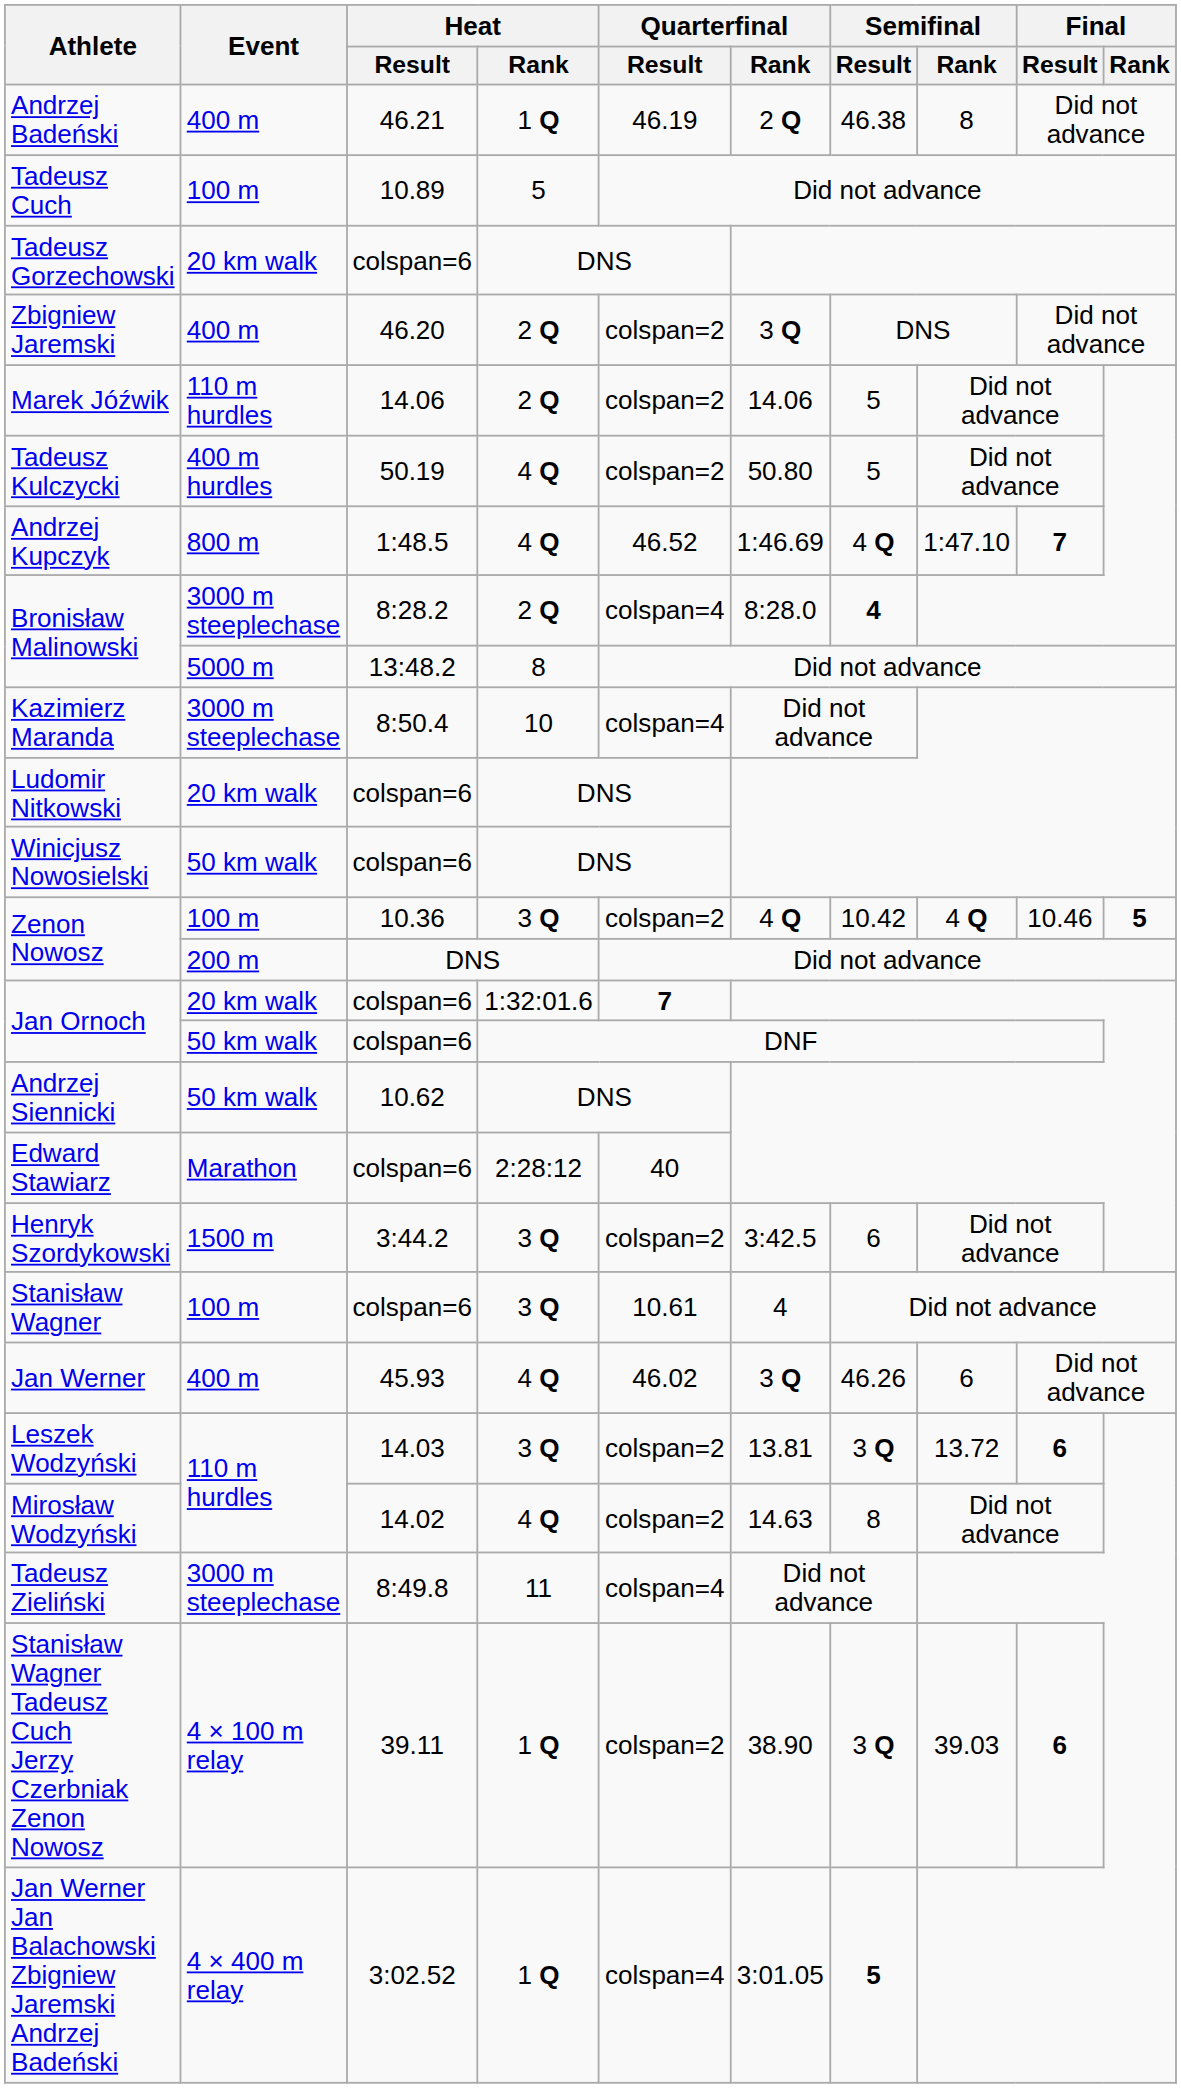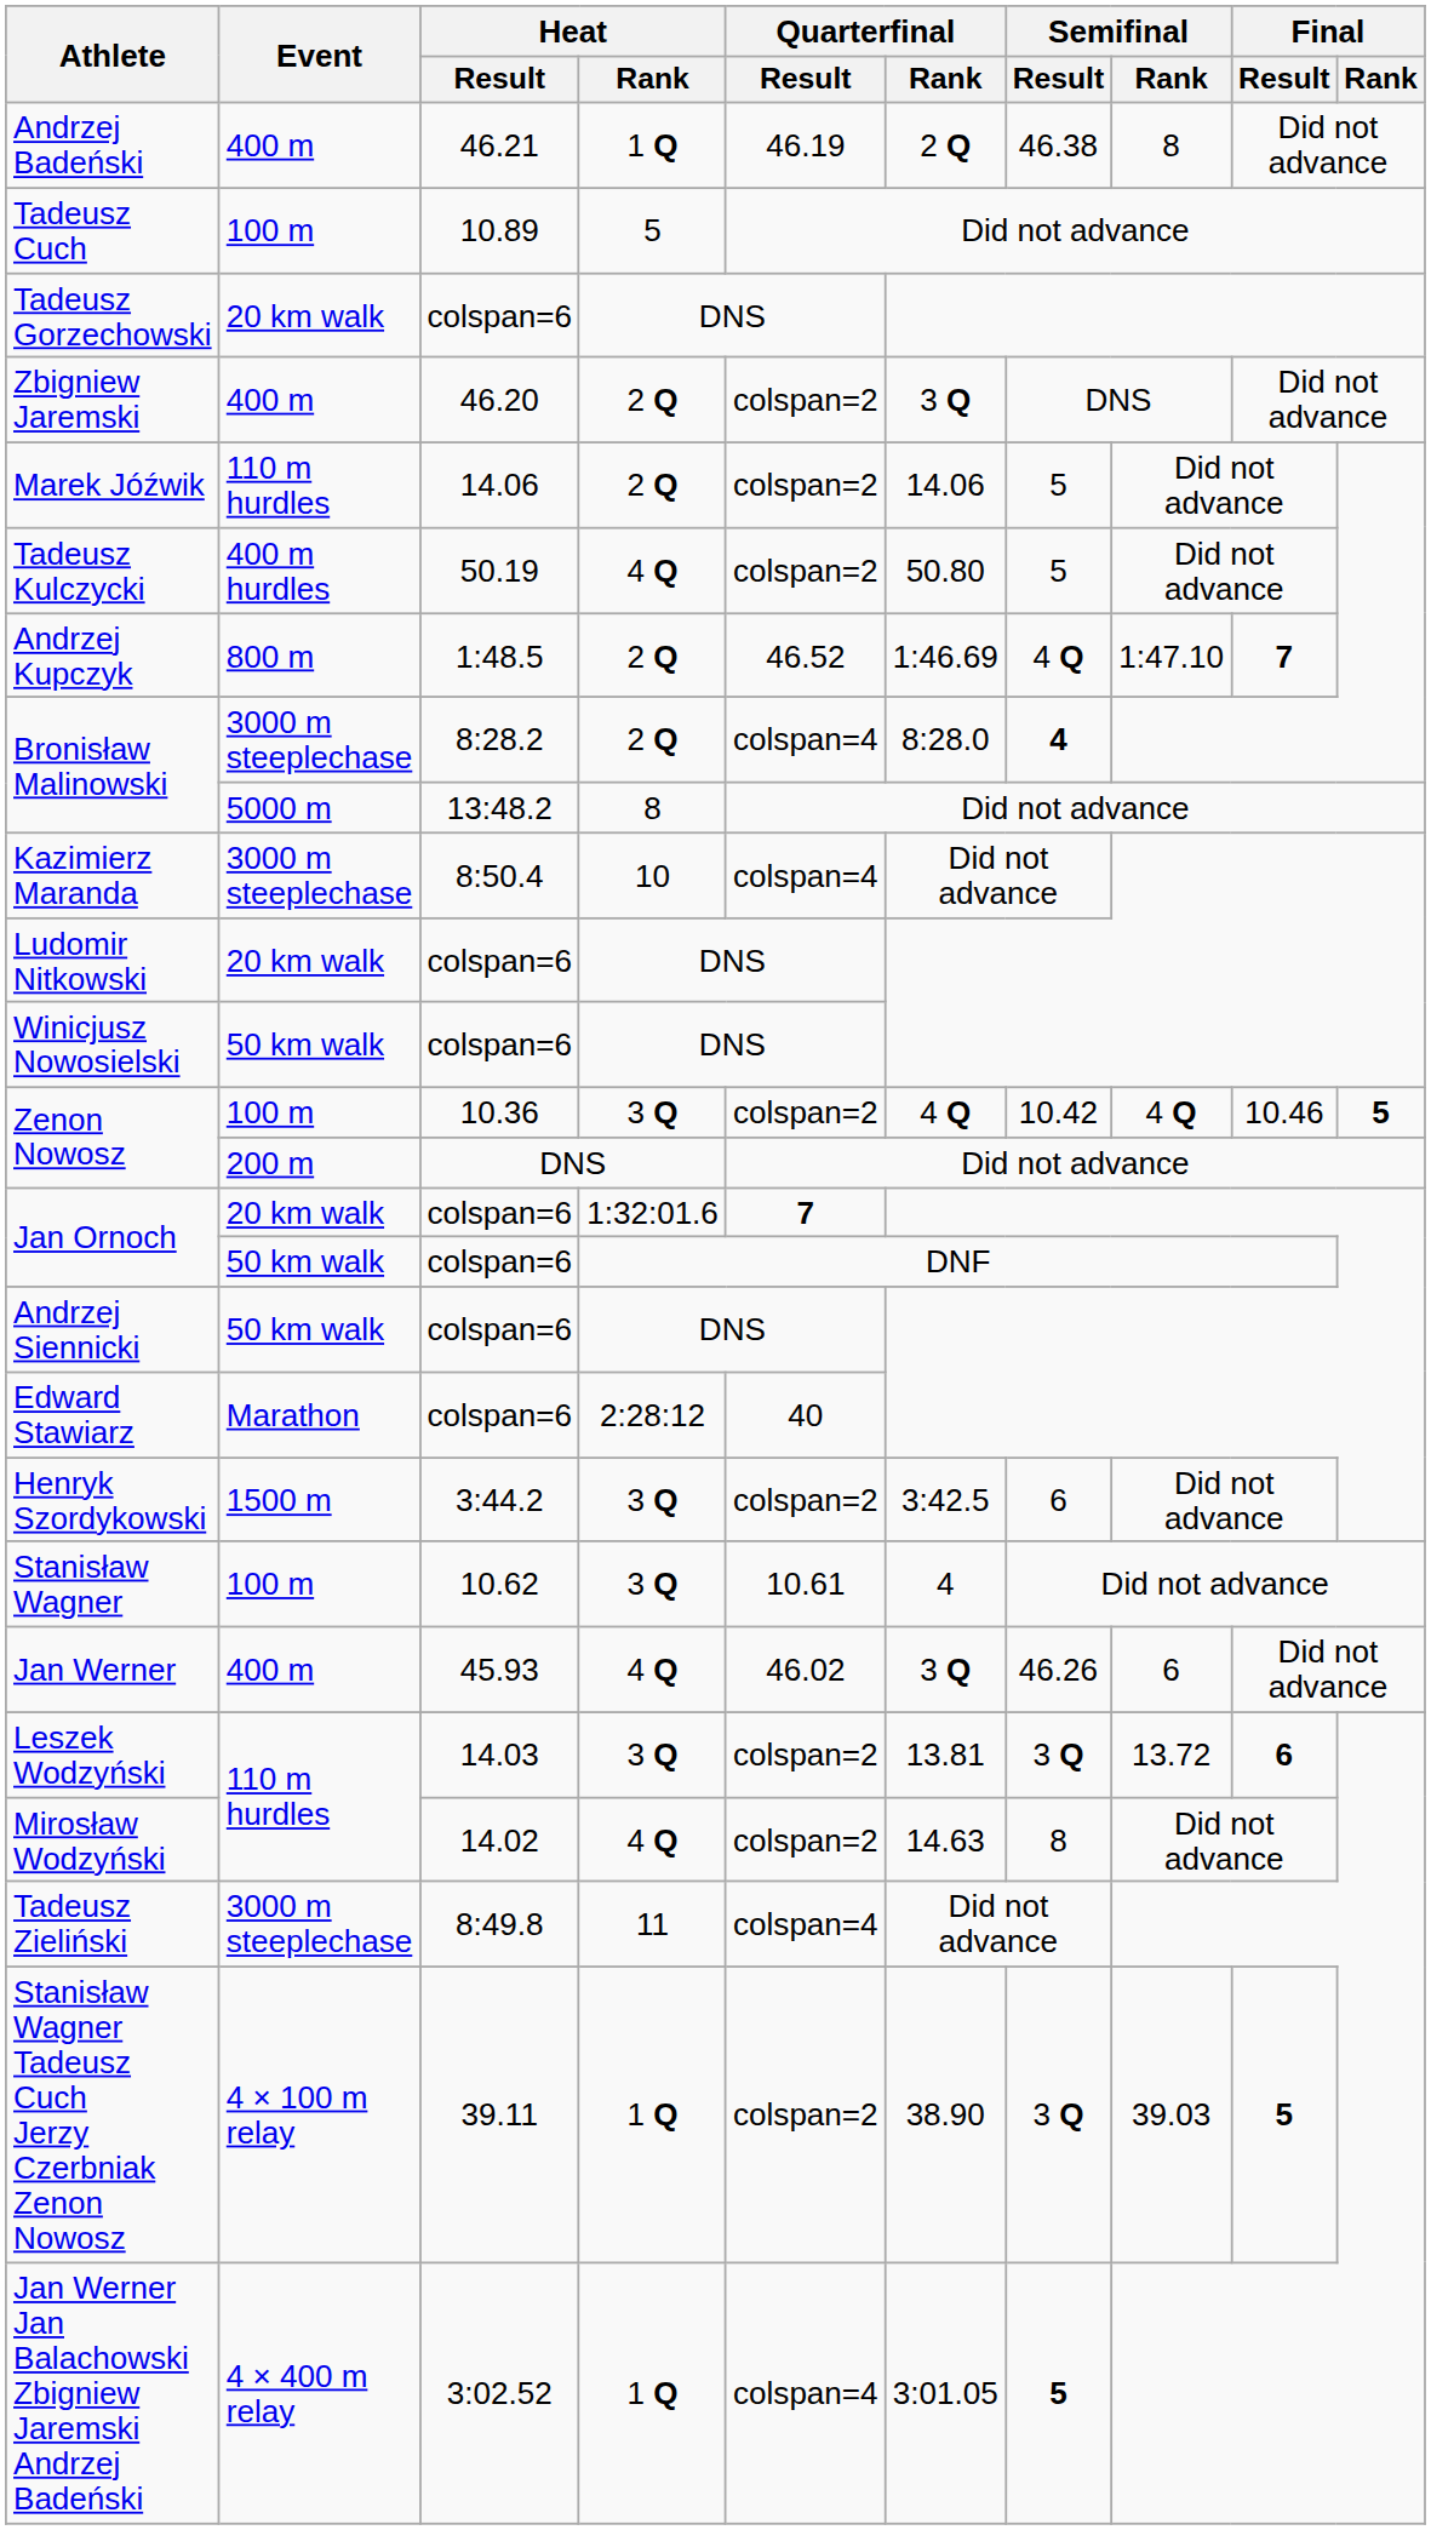Andrzej Kupczyk | Heat / Rank: 4 Q -> 2 Q
Andrzej Siennicki | Heat / Result: 10.62 -> colspan=6
Stanisław Wagner | Heat / Result: colspan=6 -> 10.62
Stanisław Wagner Tadeusz Cuch Jerzy Czerbniak Zenon Nowosz | Final / Result: 6 -> 5
